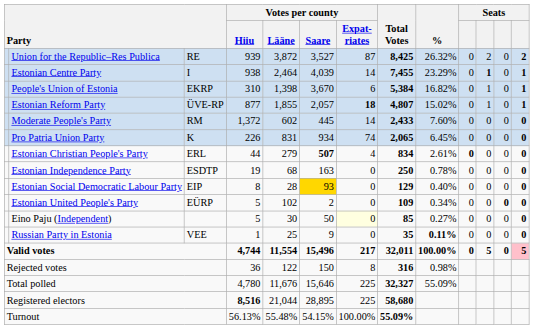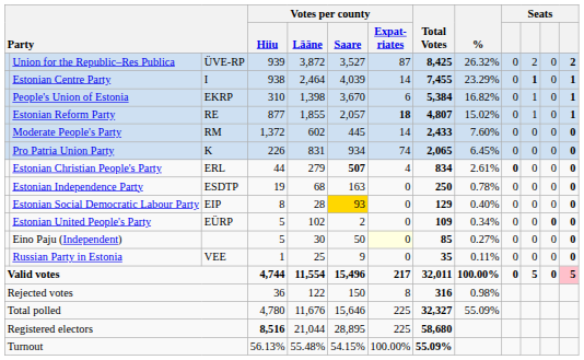Union for the Republic–Res Publica | column 3: RE -> ÜVE-RP
Estonian Reform Party | column 3: ÜVE-RP -> RE
Russian Party in Estonia | %: bold -> normal
